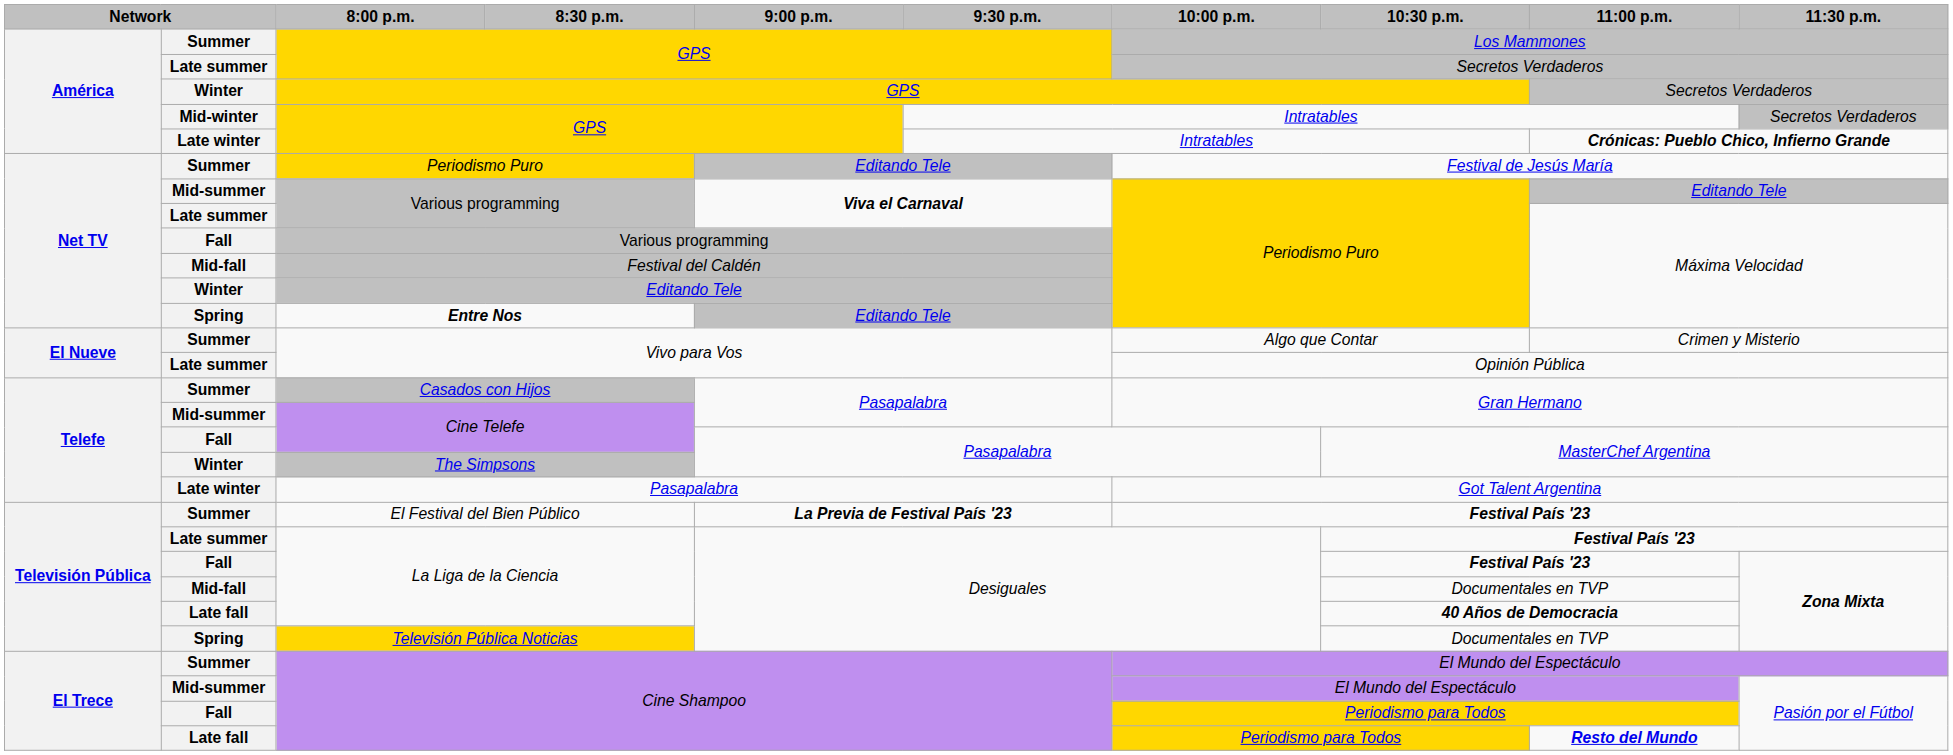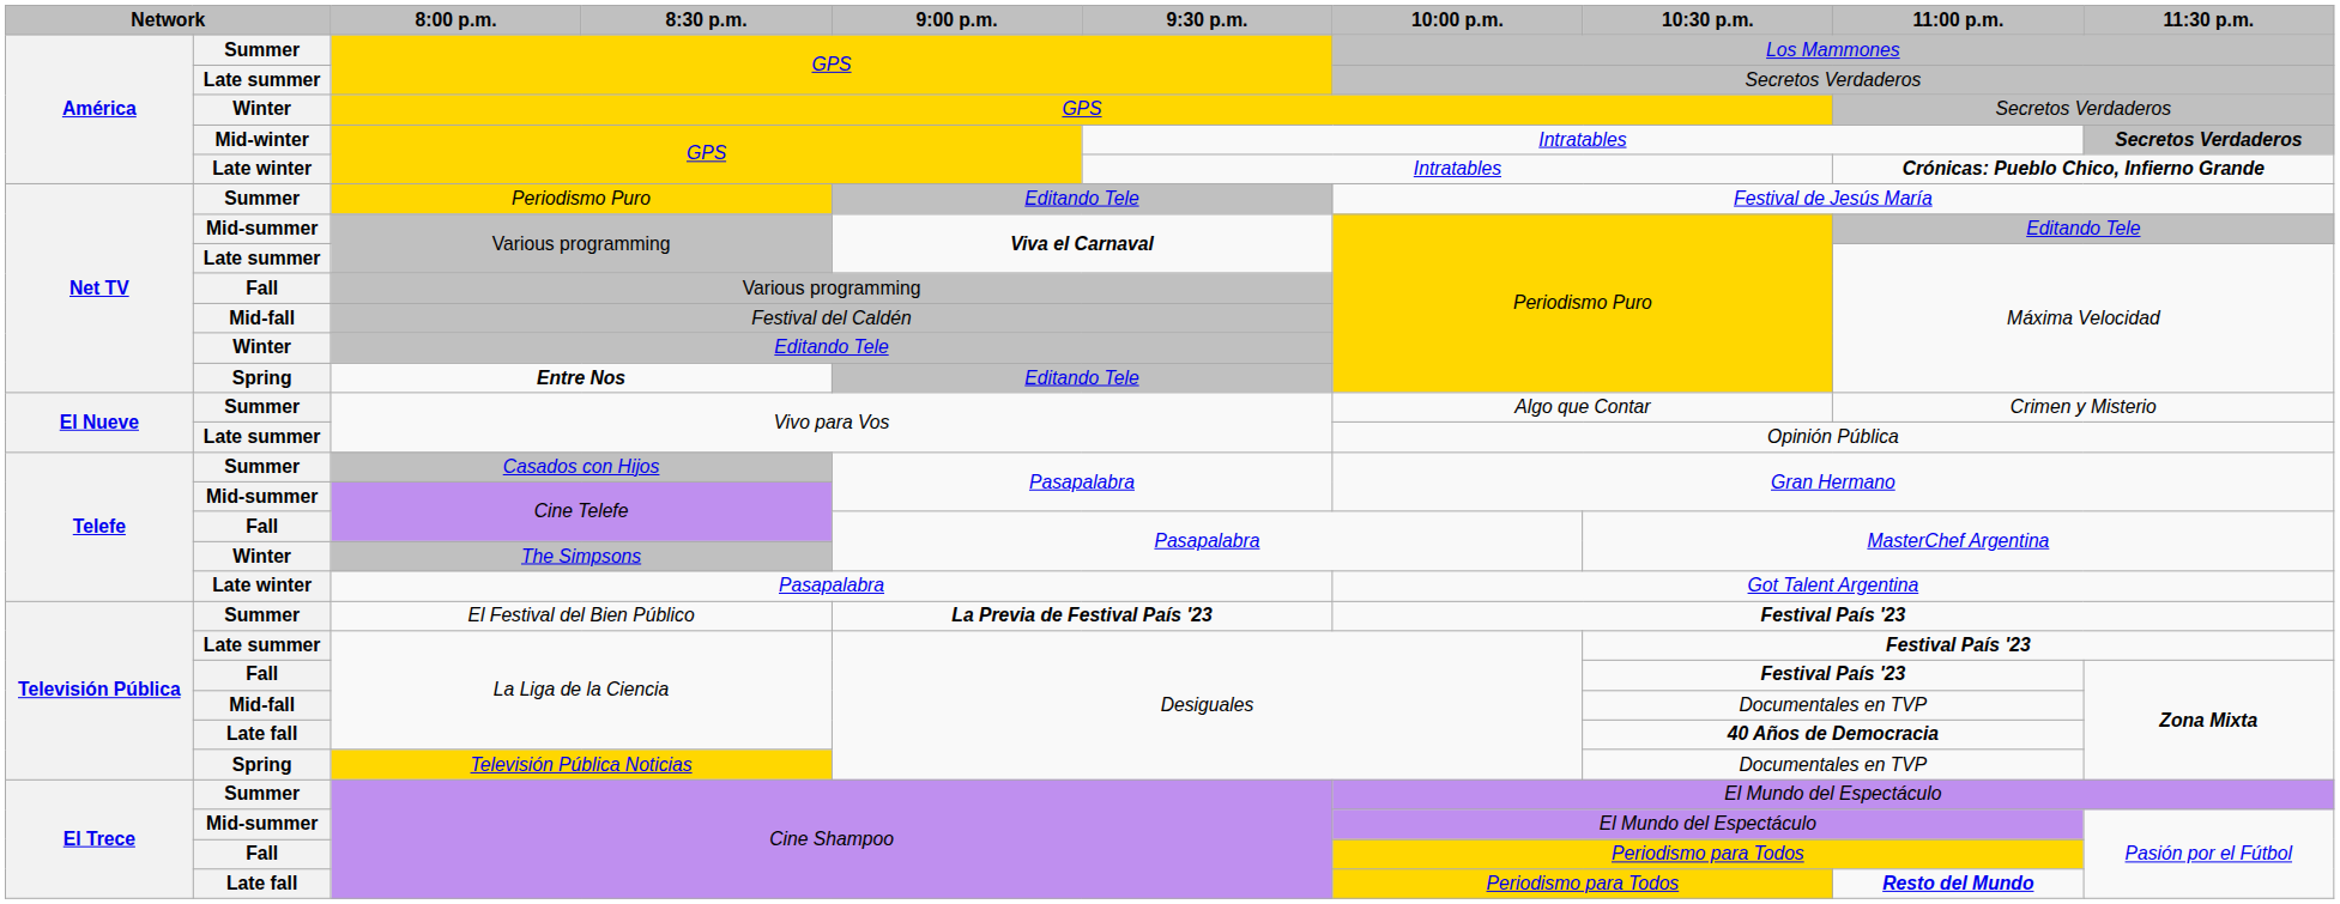Mid-winter / GPS | 11:30 p.m.: normal -> bold
